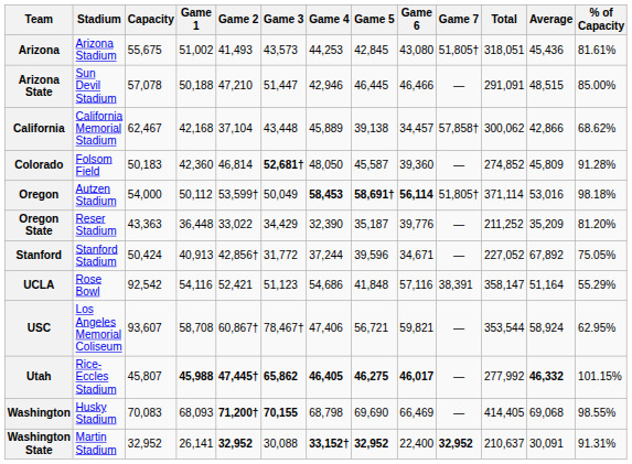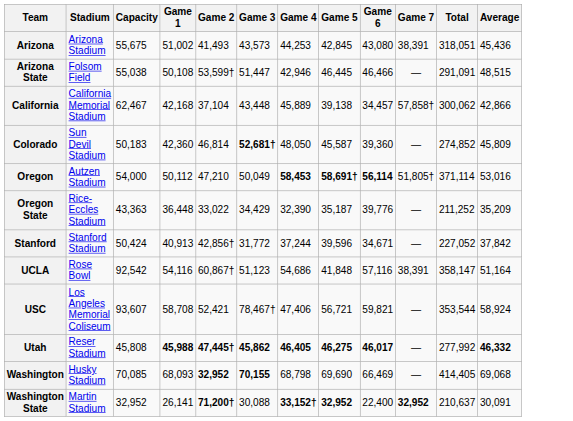- column: % of Capacity | 81.61% | 85.00% | 68.62% | 91.28% | 98.18% | 81.20% | 75.05% | 55.29% | 62.95% | 101.15% | 98.55% | 91.31%
Arizona | Game 7: 51,805† -> 38,391
Arizona State | Stadium: Sun Devil Stadium -> Folsom Field
Arizona State | Capacity: 57,078 -> 55,038
Arizona State | Game 1: 50,188 -> 50,108
Arizona State | Game 2: 47,210 -> 53,599†
Colorado | Stadium: Folsom Field -> Sun Devil Stadium
Oregon | Game 2: 53,599† -> 47,210
Oregon State | Stadium: Reser Stadium -> Rice-Eccles Stadium
Stanford | Average: 67,892 -> 37,842
UCLA | Game 2: 52,421 -> 60,867†
USC | Game 2: 60,867† -> 52,421
Utah | Stadium: Rice-Eccles Stadium -> Reser Stadium
Utah | Capacity: 45,807 -> 45,808
Utah | Game 3: 65,862 -> 45,862
Washington | Capacity: 70,083 -> 70,085
Washington | Game 2: 71,200† -> 32,952
Washington State | Game 2: 32,952 -> 71,200†
